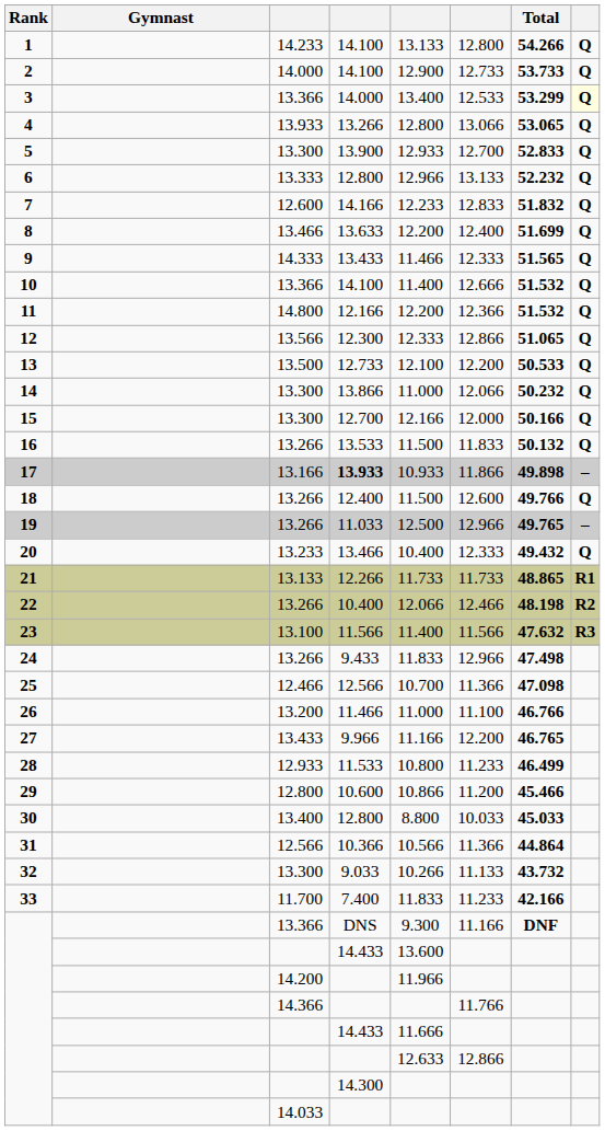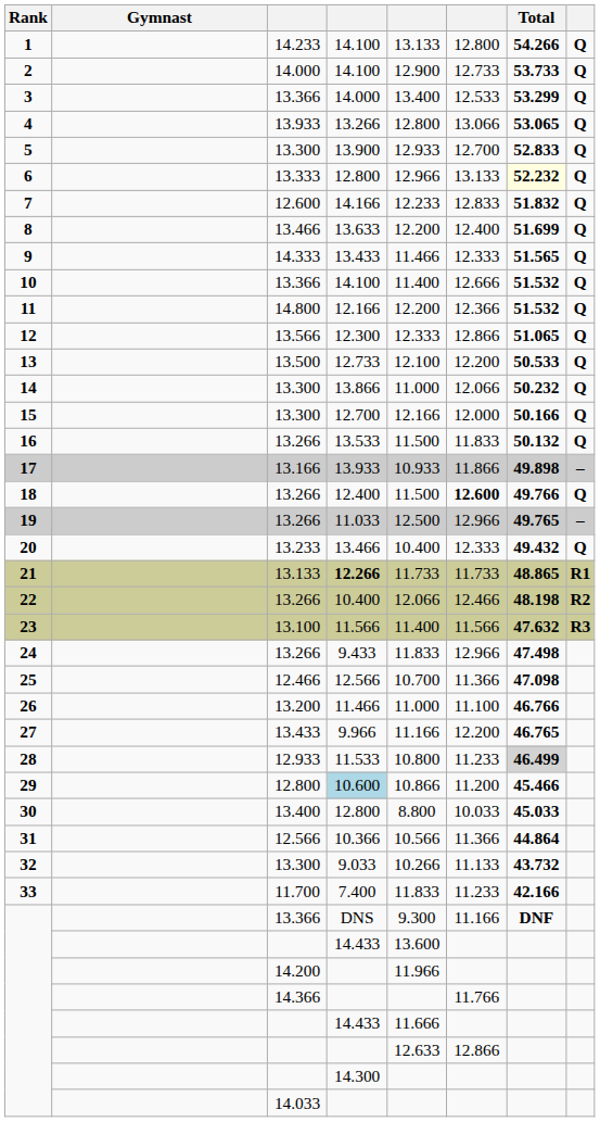3 | column 8: lightyellow background -> no background
6 | Total: no background -> lightyellow background
17 | column 4: bold -> normal
18 | column 6: normal -> bold
21 | column 4: normal -> bold
28 | Total: no background -> lightgrey background
29 | column 4: no background -> lightblue background
